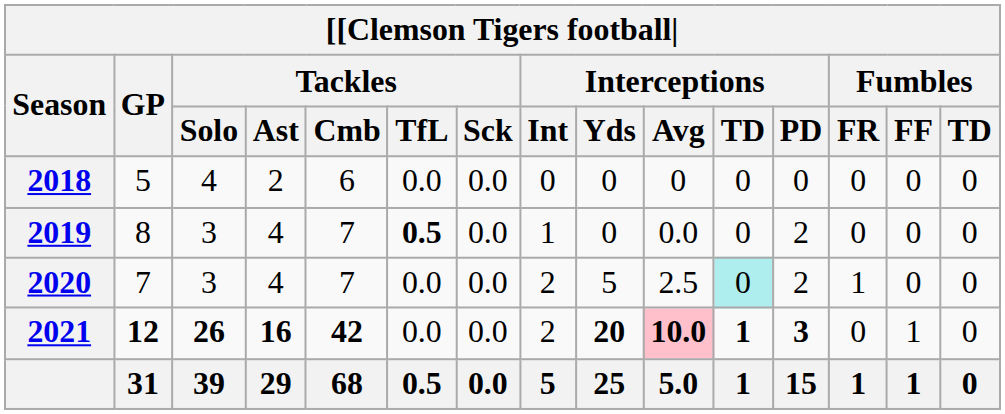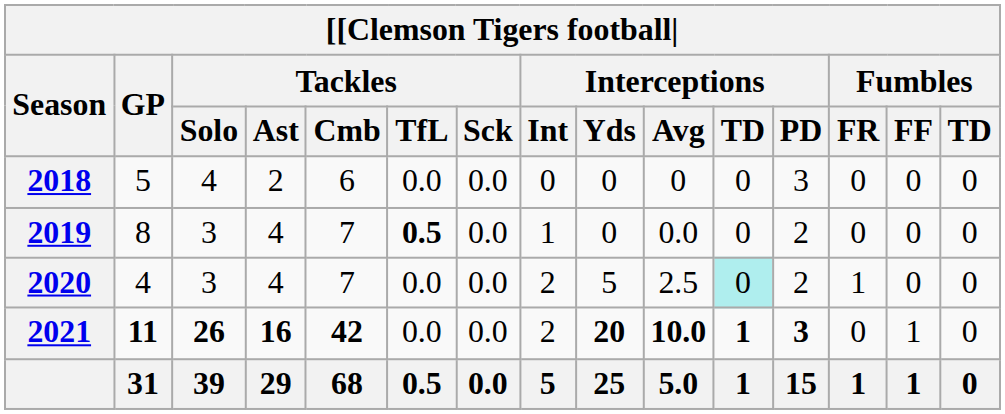2018 | Interceptions / PD: 0 -> 3
2020 | GP: 7 -> 4
2021 | GP: 12 -> 11
2021 | Interceptions / Avg: pink background -> no background
